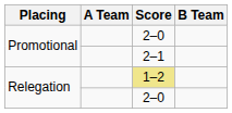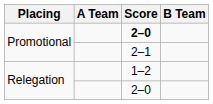Promotional / 2–0 | Score: normal -> bold
1–2 | Score: khaki background -> no background
